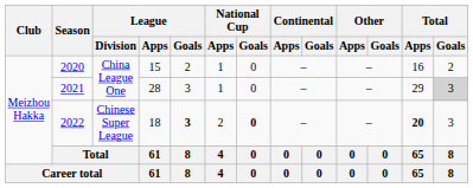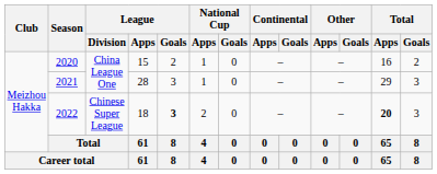2021 | Total / Goals: lightgrey background -> no background
2022 | National Cup / Goals: bold -> normal
